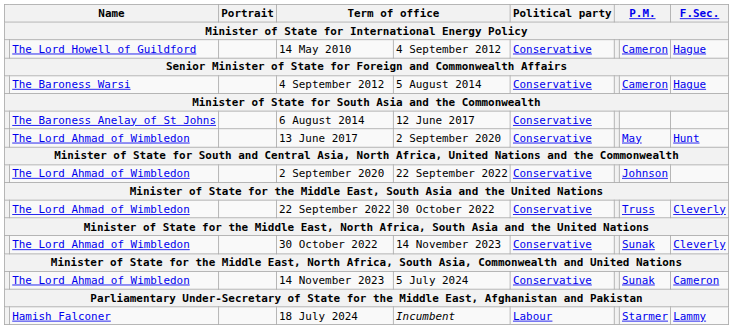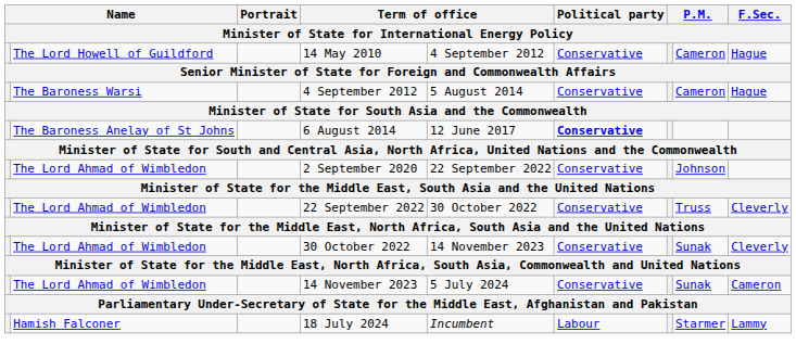6 August 2014 | Political party: normal -> bold
- row: The Lord Ahmad of Wimbledon | 13 June 2017 | 2 September 2020 | Conservative | May | Hunt
